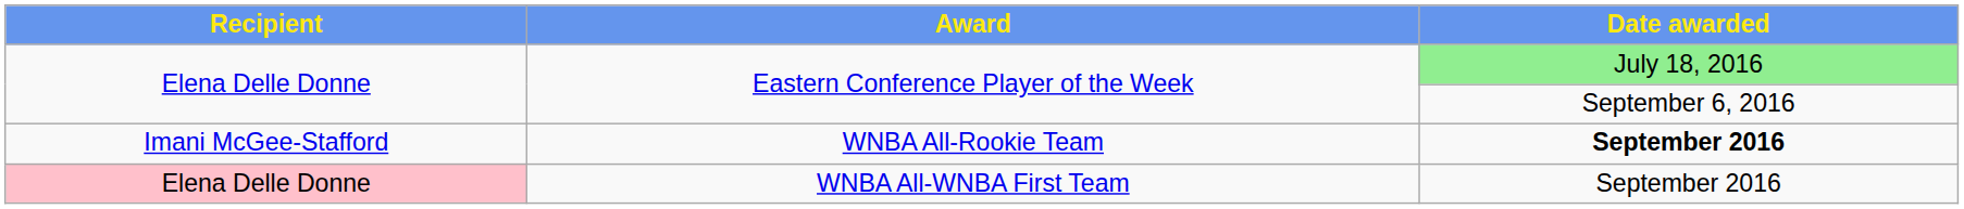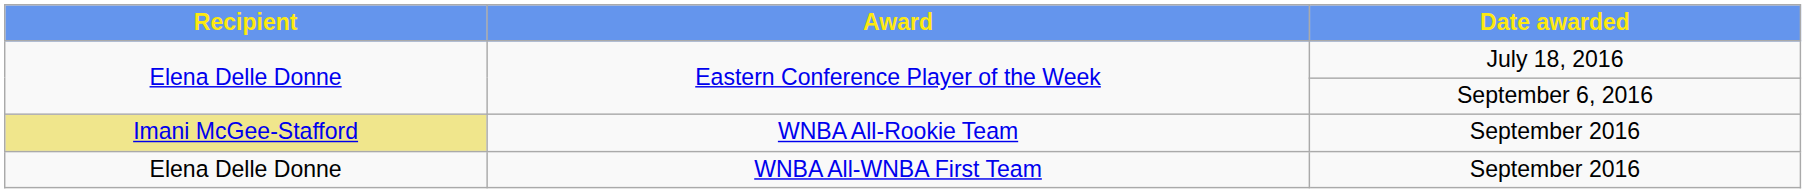Eastern Conference Player of the Week / July 18, 2016 | Date awarded: lightgreen background -> no background
WNBA All-Rookie Team | Recipient: no background -> khaki background
WNBA All-Rookie Team | Date awarded: bold -> normal
WNBA All-WNBA First Team | Recipient: pink background -> no background
